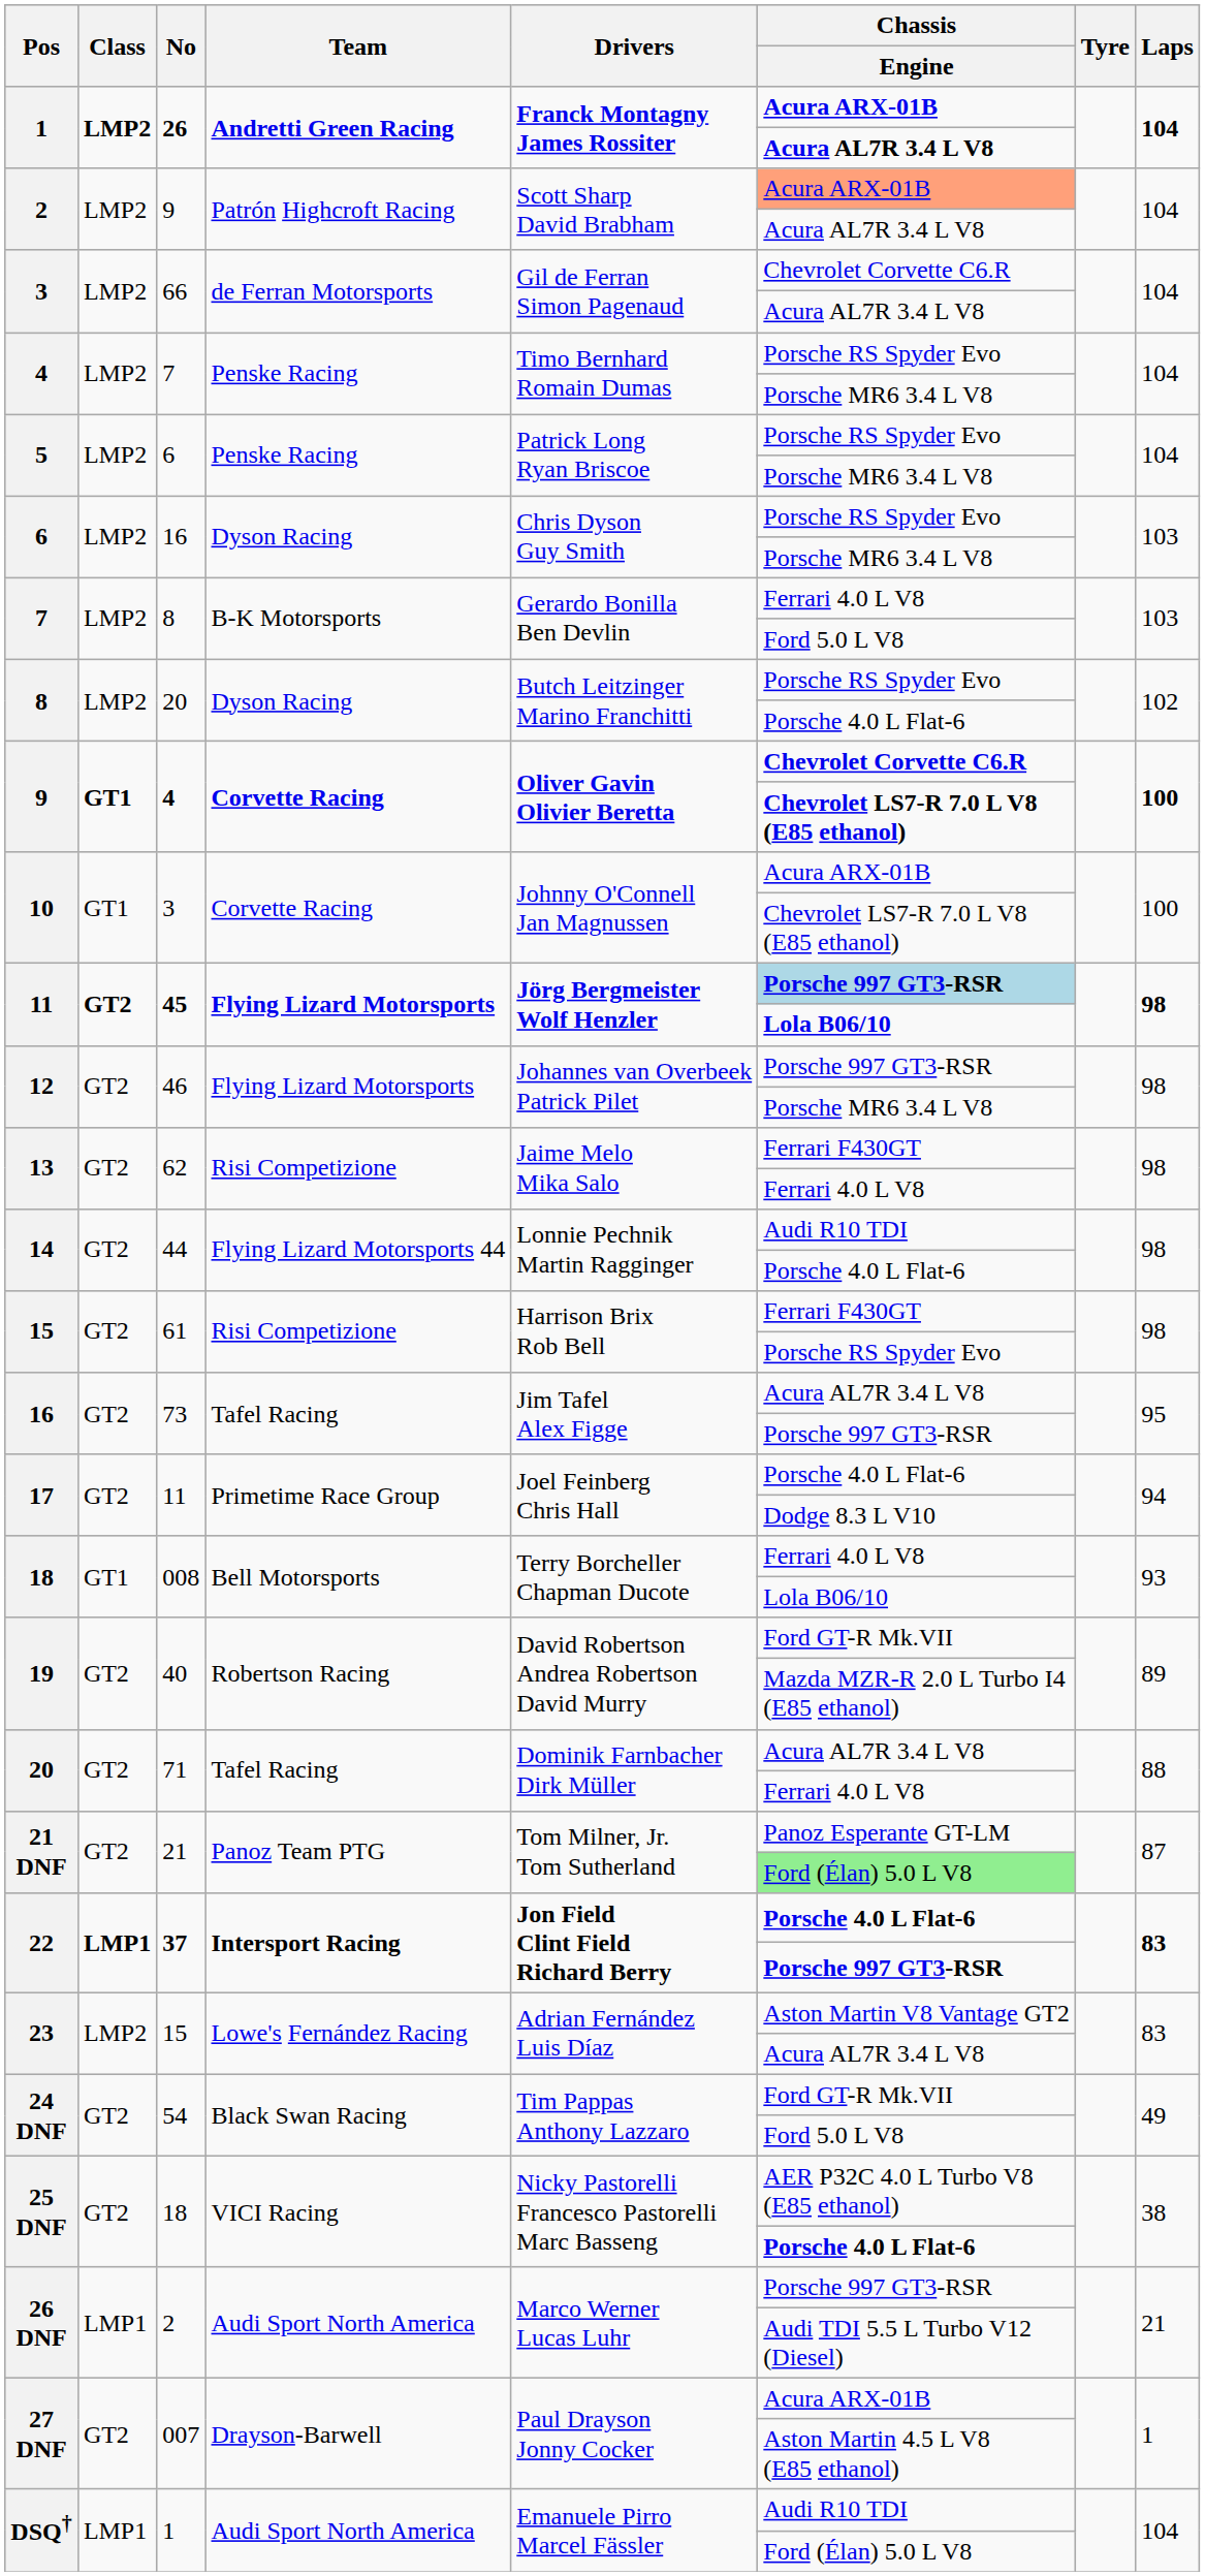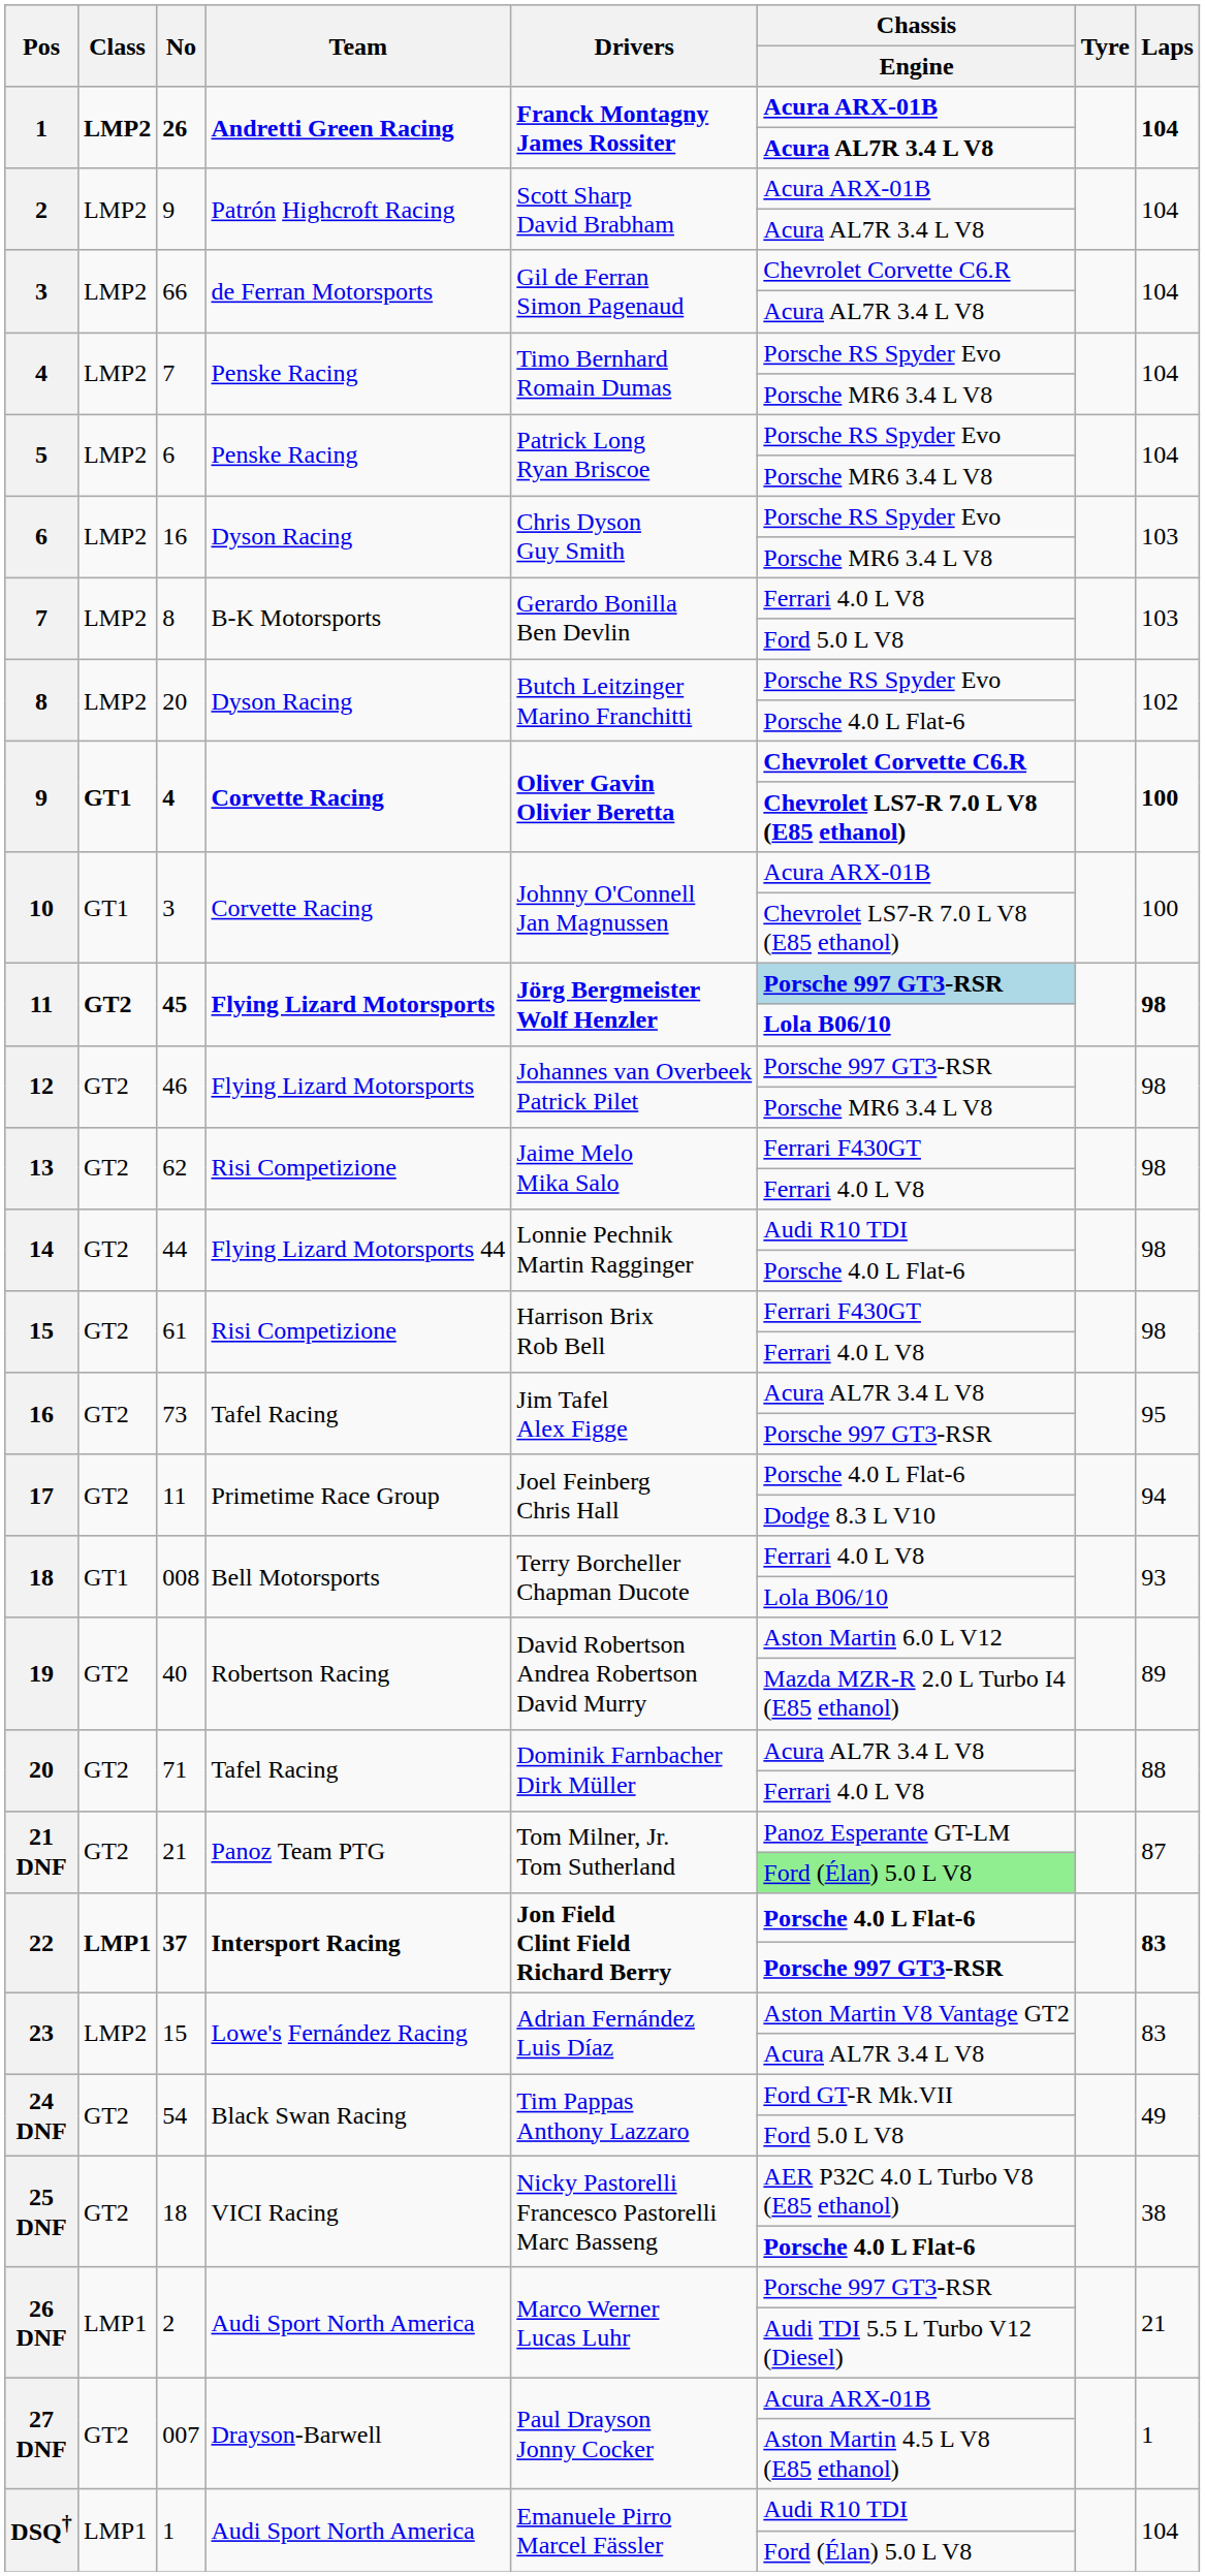row 5 | Chassis / Engine: lightsalmon background -> no background
row 32 | Chassis / Engine: Porsche RS Spyder Evo -> Ferrari 4.0 L V8
row 39 | Chassis / Engine: Ford GT-R Mk.VII -> Aston Martin 6.0 L V12
